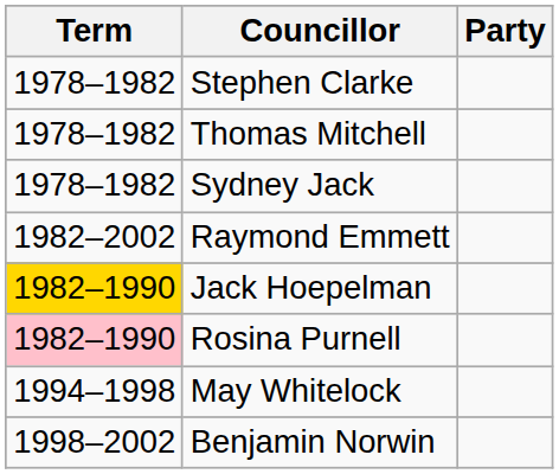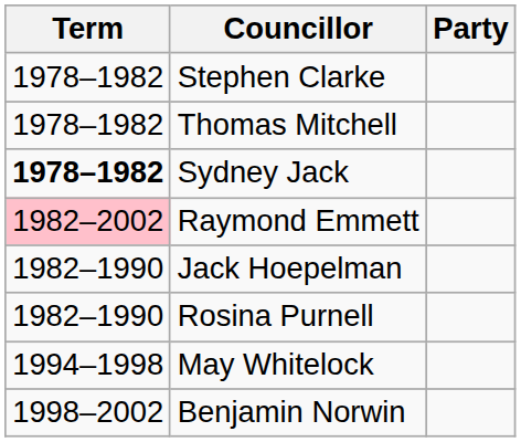Sydney Jack | Term: normal -> bold
Raymond Emmett | Term: no background -> pink background
Jack Hoepelman | Term: gold background -> no background
Rosina Purnell | Term: pink background -> no background
